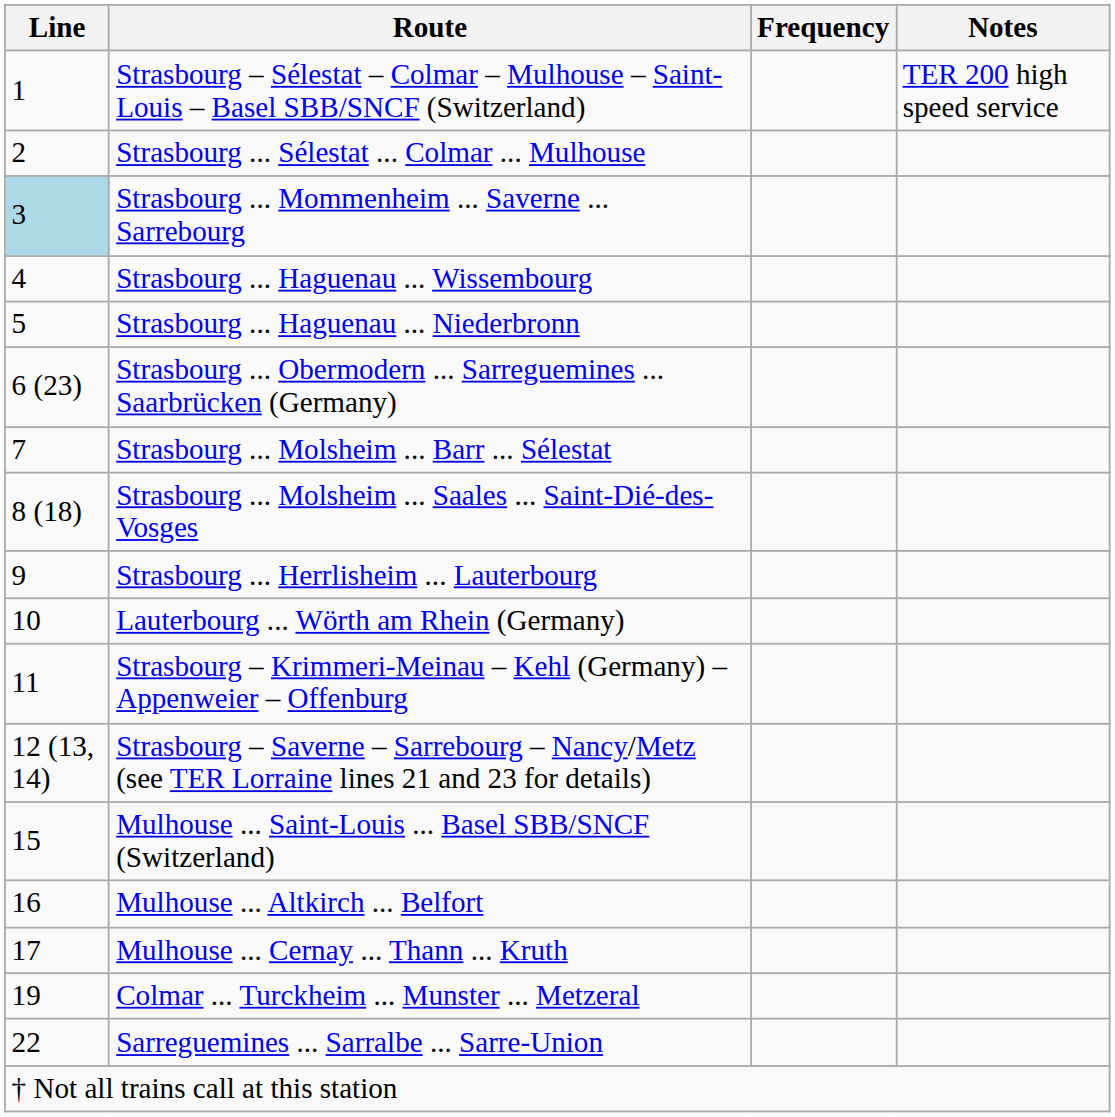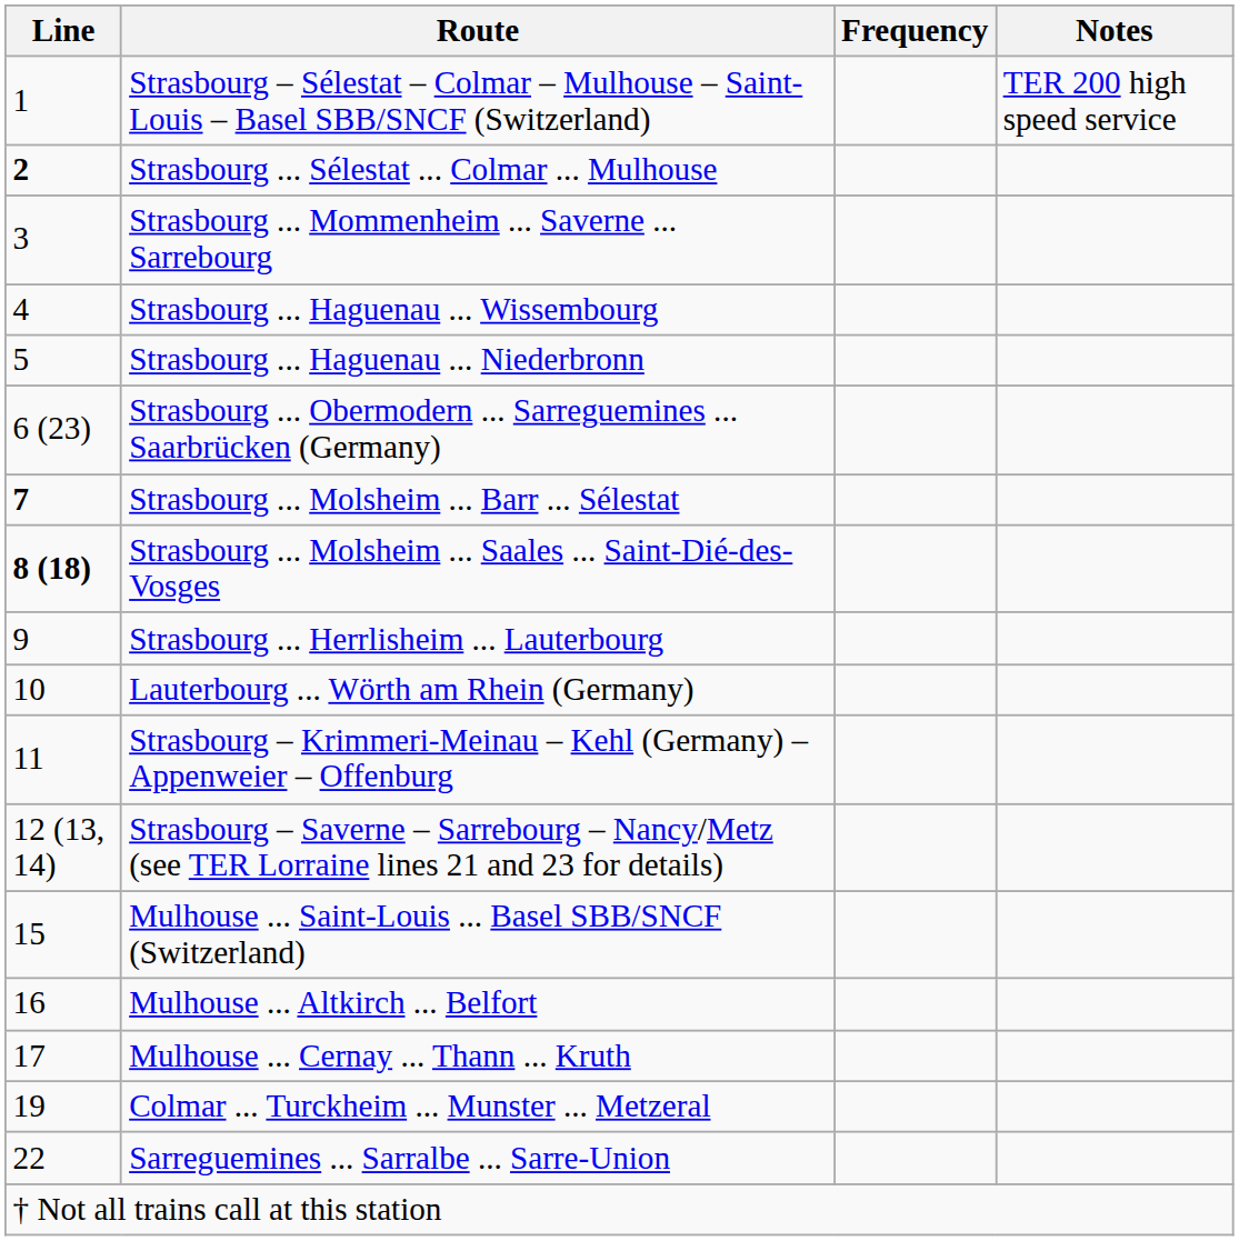Strasbourg ... Sélestat ... Colmar ... Mulhouse | Line: normal -> bold
Strasbourg ... Mommenheim ... Saverne ... Sarrebourg | Line: lightblue background -> no background
Strasbourg ... Molsheim ... Barr ... Sélestat | Line: normal -> bold
Strasbourg ... Molsheim ... Saales ... Saint-Dié-des-Vosges | Line: normal -> bold
